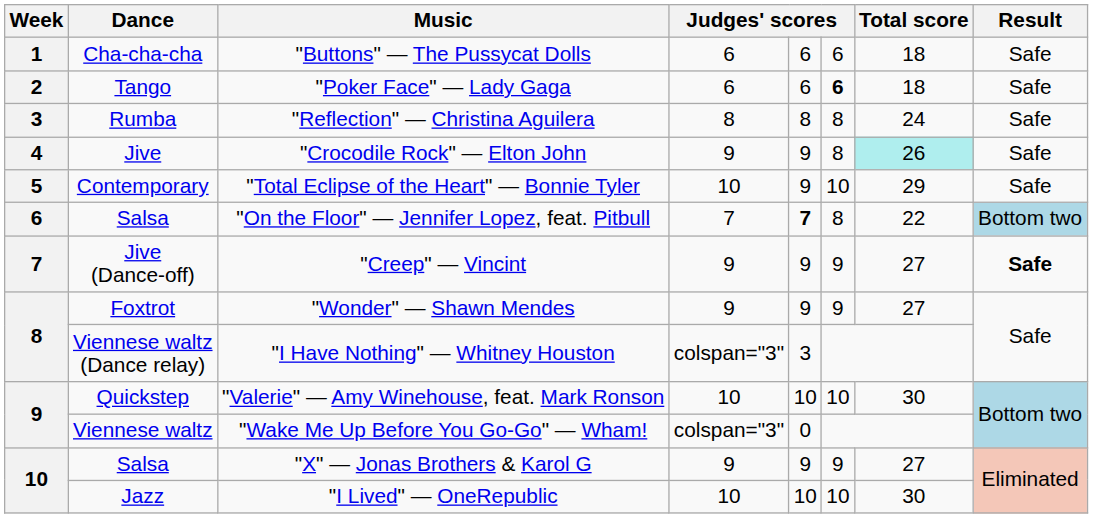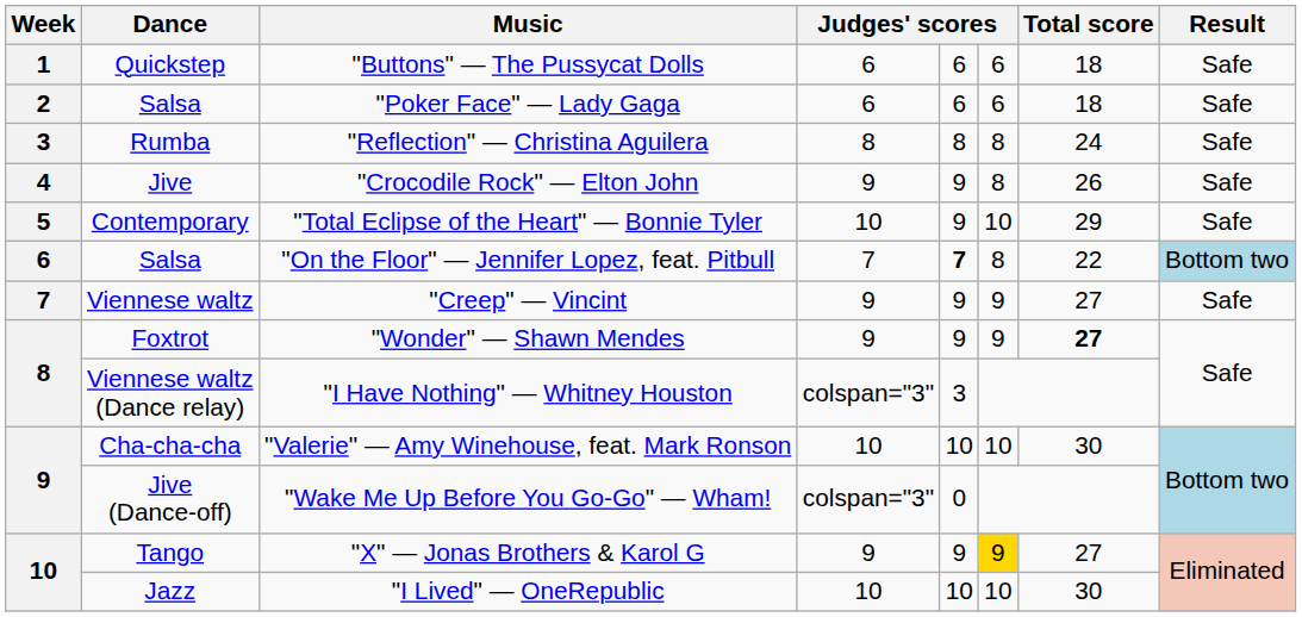"Buttons" — The Pussycat Dolls | Dance: Cha-cha-cha -> Quickstep
"Poker Face" — Lady Gaga | Dance: Tango -> Salsa
"Poker Face" — Lady Gaga | column 6: bold -> normal
"Crocodile Rock" — Elton John | Total score: paleturquoise background -> no background
"Creep" — Vincint | Dance: Jive (Dance-off) -> Viennese waltz
"Creep" — Vincint | Result: bold -> normal
"Wonder" — Shawn Mendes | Total score: normal -> bold
"Valerie" — Amy Winehouse, feat. Mark Ronson | Dance: Quickstep -> Cha-cha-cha
"Wake Me Up Before You Go-Go" — Wham! | Dance: Viennese waltz -> Jive (Dance-off)
"X" — Jonas Brothers & Karol G | Dance: Salsa -> Tango
"X" — Jonas Brothers & Karol G | column 6: no background -> gold background
